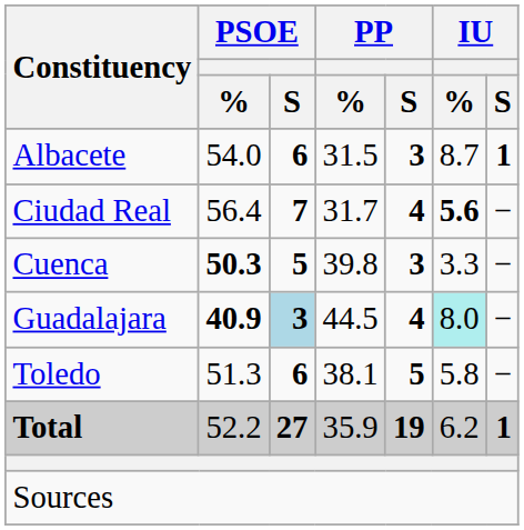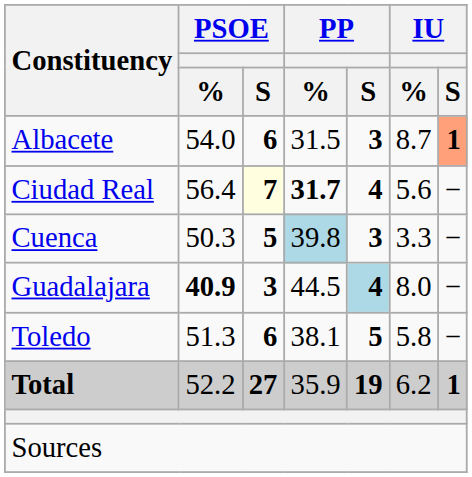Albacete | IU / S: no background -> lightsalmon background
Ciudad Real | PSOE / S: no background -> lightyellow background
Ciudad Real | PP / %: normal -> bold
Ciudad Real | IU / %: bold -> normal
Cuenca | PSOE / %: bold -> normal
Cuenca | PP / %: no background -> lightblue background
Guadalajara | PSOE / S: lightblue background -> no background
Guadalajara | PP / S: no background -> lightblue background
Guadalajara | IU / %: paleturquoise background -> no background
